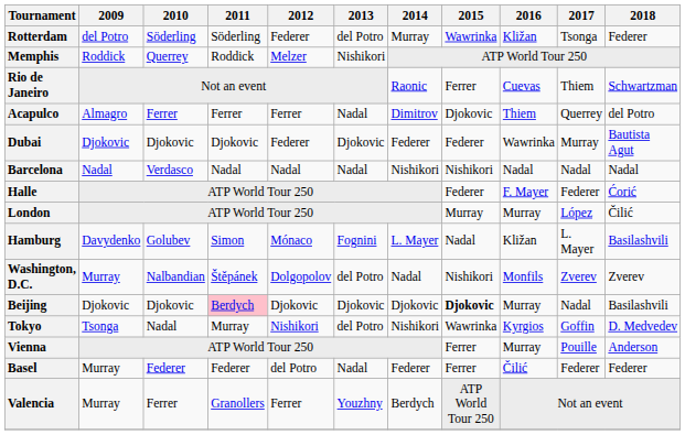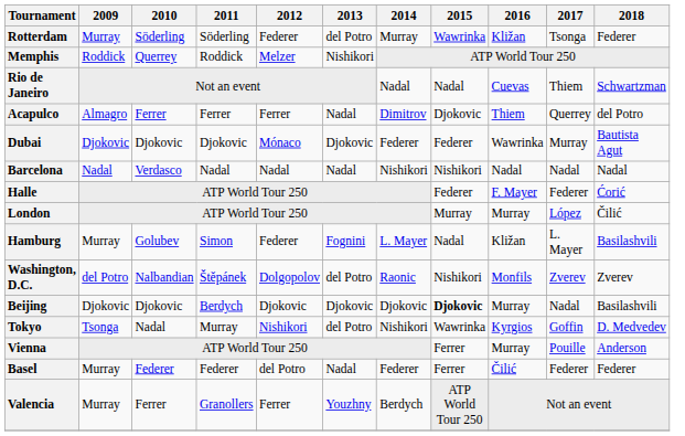Rotterdam | 2009: del Potro -> Murray
Rio de Janeiro | 2014: Raonic -> Nadal
Rio de Janeiro | 2015: Ferrer -> Nadal
Dubai | 2012: Federer -> Mónaco
Hamburg | 2009: Davydenko -> Murray
Hamburg | 2012: Mónaco -> Federer
Washington, D.C. | 2009: Murray -> del Potro
Washington, D.C. | 2014: Nadal -> Raonic
Beijing | 2011: pink background -> no background
